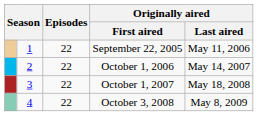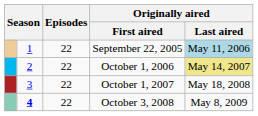September 22, 2005 | Originally aired / Last aired: no background -> lightblue background
October 1, 2006 | Originally aired / Last aired: no background -> khaki background
October 3, 2008 | column 2: normal -> bold
